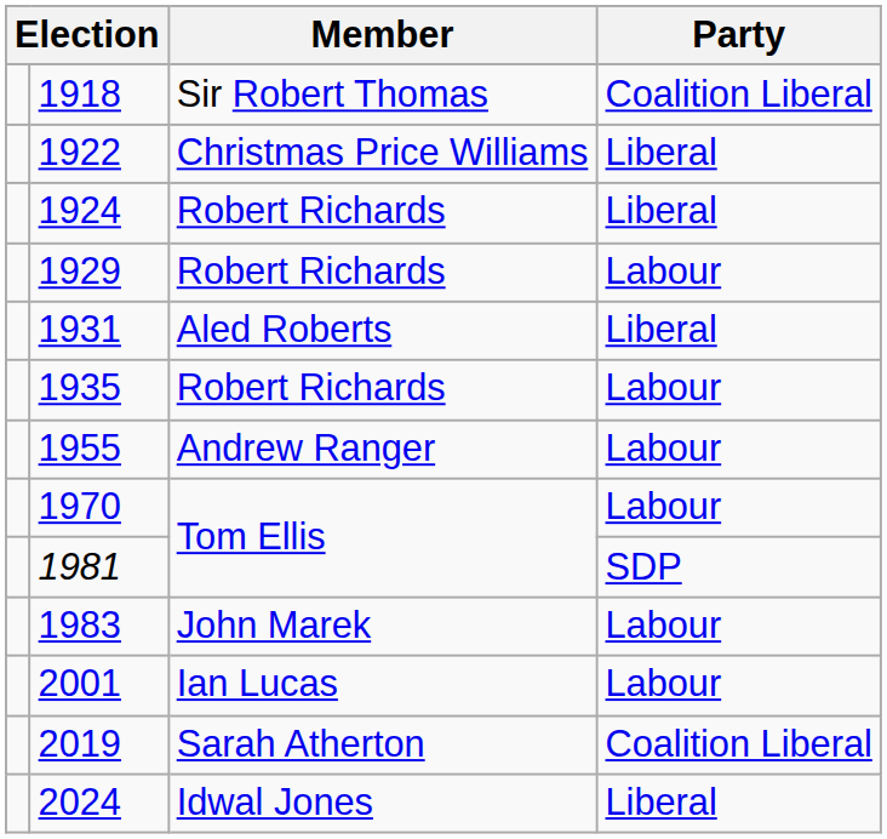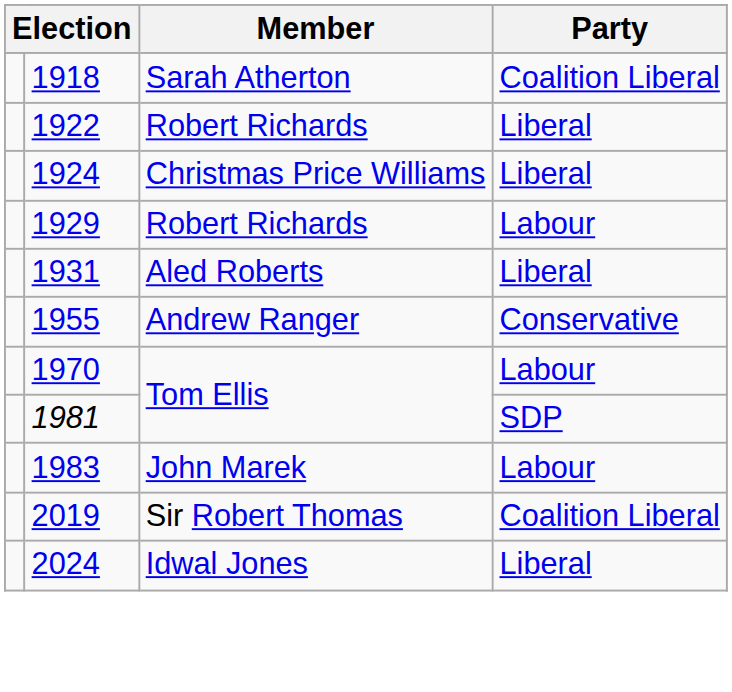1918 | Member: Sir Robert Thomas -> Sarah Atherton
1922 | Member: Christmas Price Williams -> Robert Richards
1924 | Member: Robert Richards -> Christmas Price Williams
- row: 1935 | Robert Richards | Labour
1955 | Party: Labour -> Conservative
- row: 2001 | Ian Lucas | Labour
2019 | Member: Sarah Atherton -> Sir Robert Thomas
